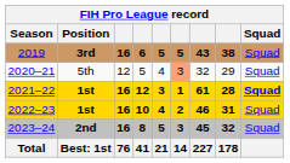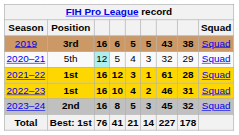2020–21 | column 3: no background -> paleturquoise background
2020–21 | column 6: lightsalmon background -> no background
2021–22 | Squad: bold -> normal
